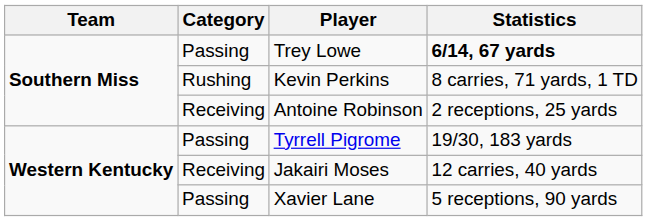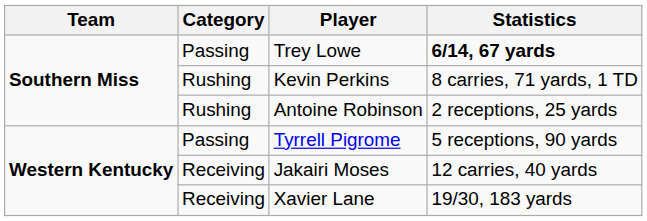Antoine Robinson | Category: Receiving -> Rushing
Tyrrell Pigrome | Statistics: 19/30, 183 yards -> 5 receptions, 90 yards
Xavier Lane | Category: Passing -> Receiving
Xavier Lane | Statistics: 5 receptions, 90 yards -> 19/30, 183 yards
